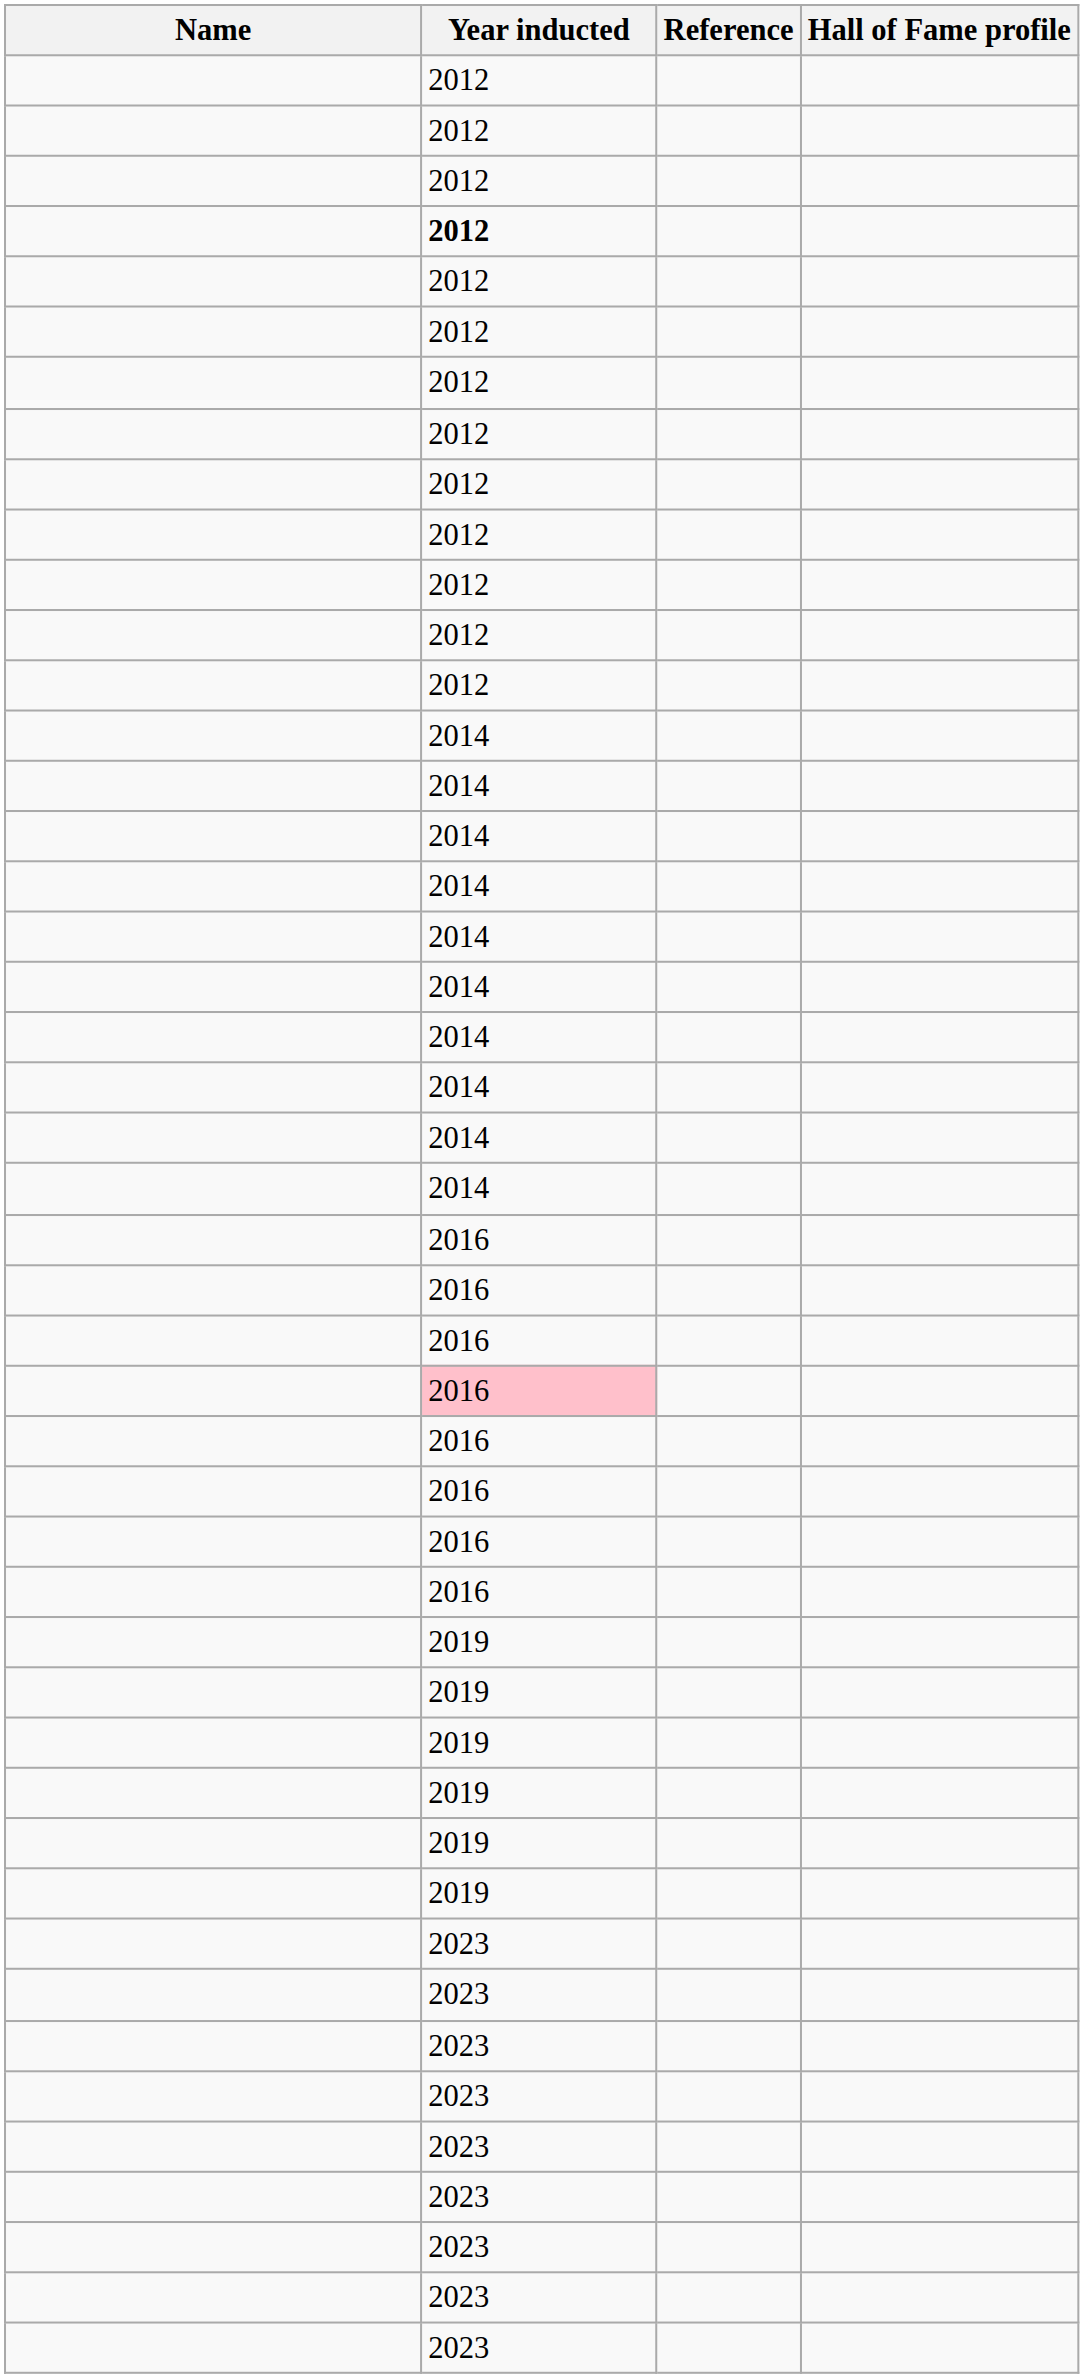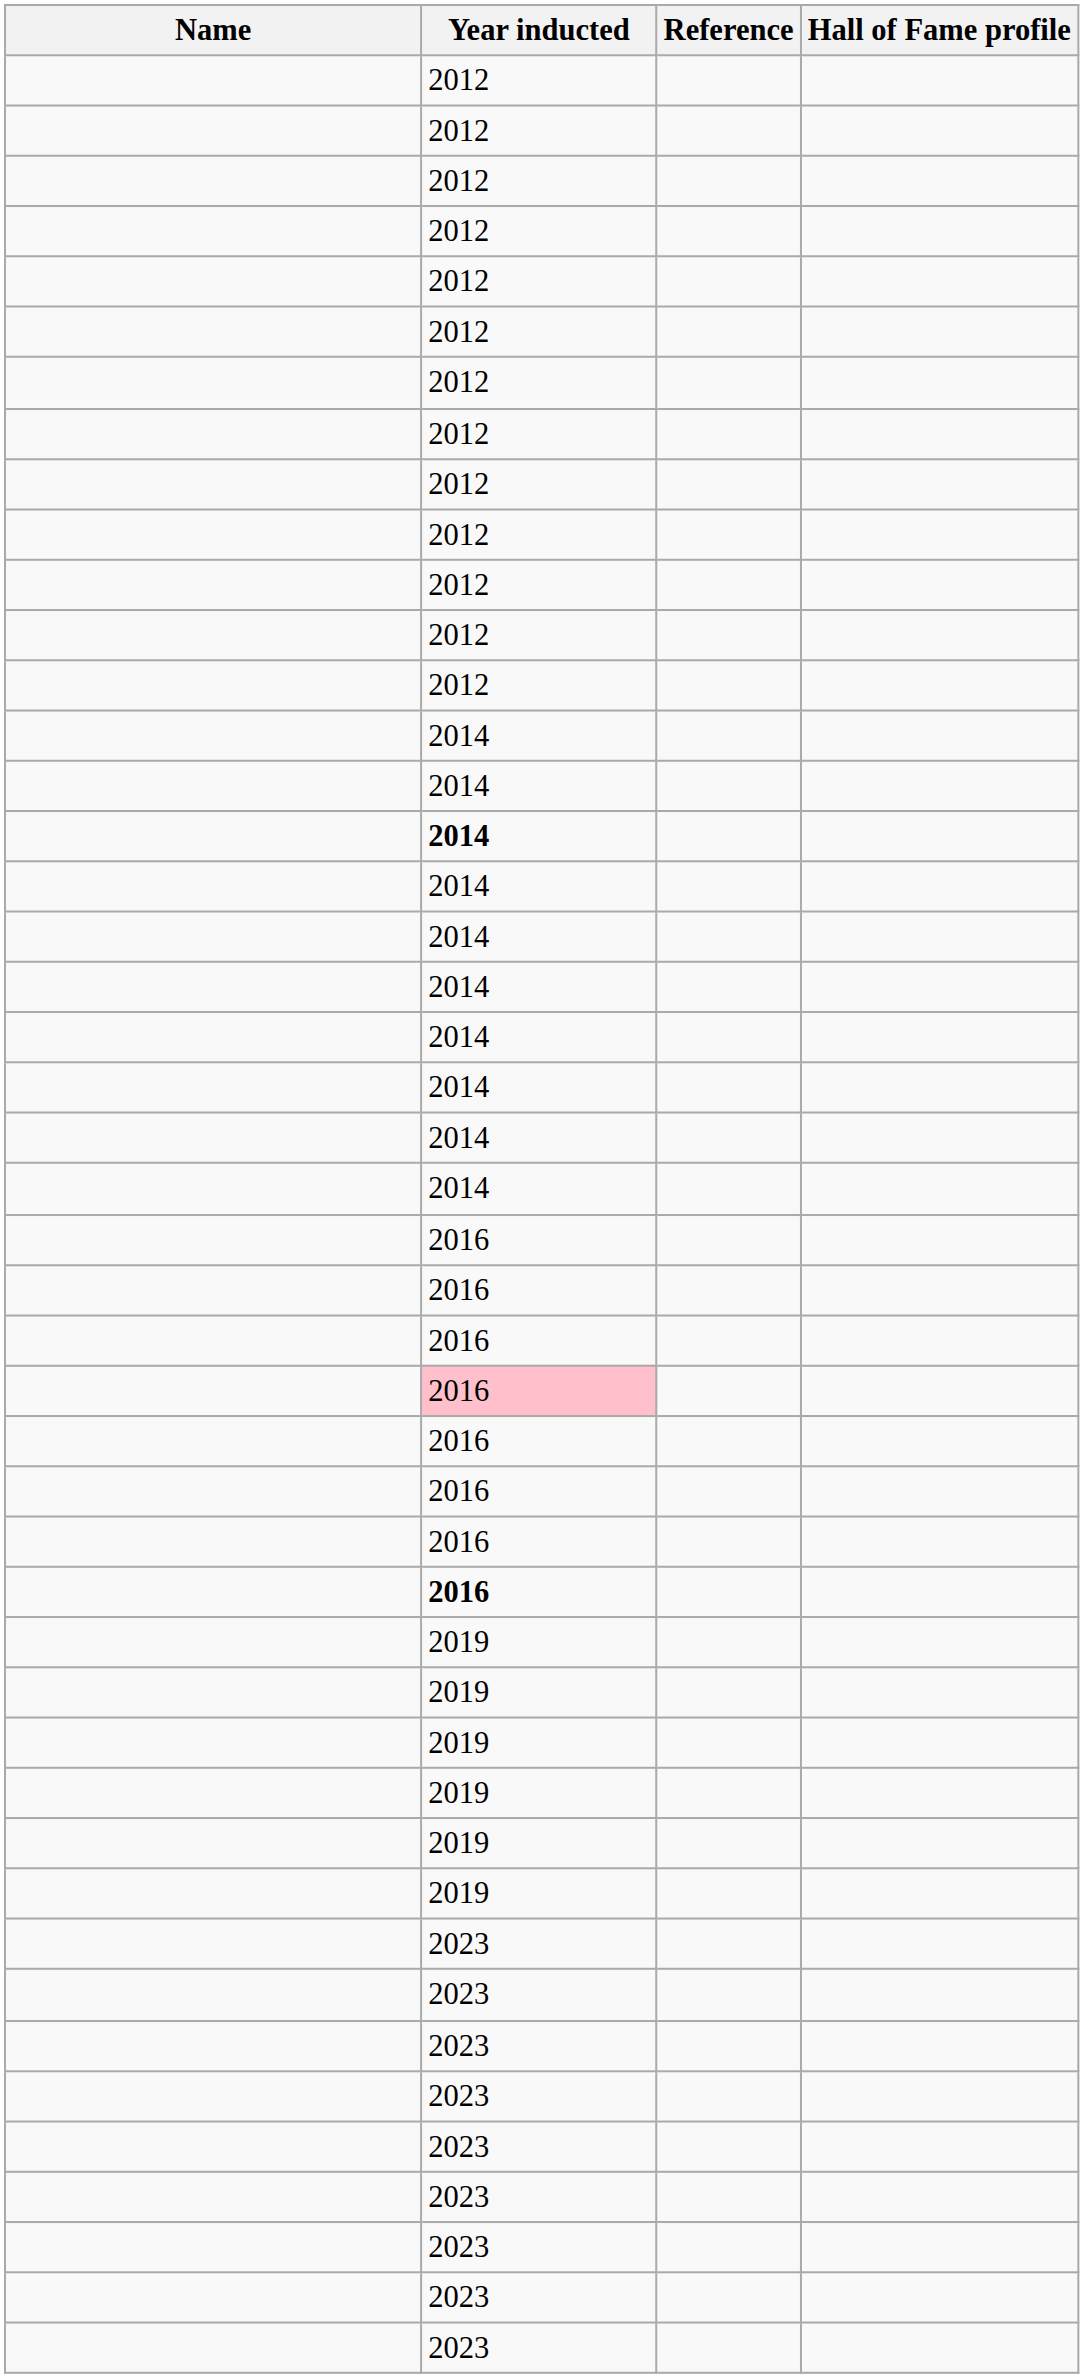row 5 | Year inducted: bold -> normal
row 17 | Year inducted: normal -> bold
row 32 | Year inducted: normal -> bold
